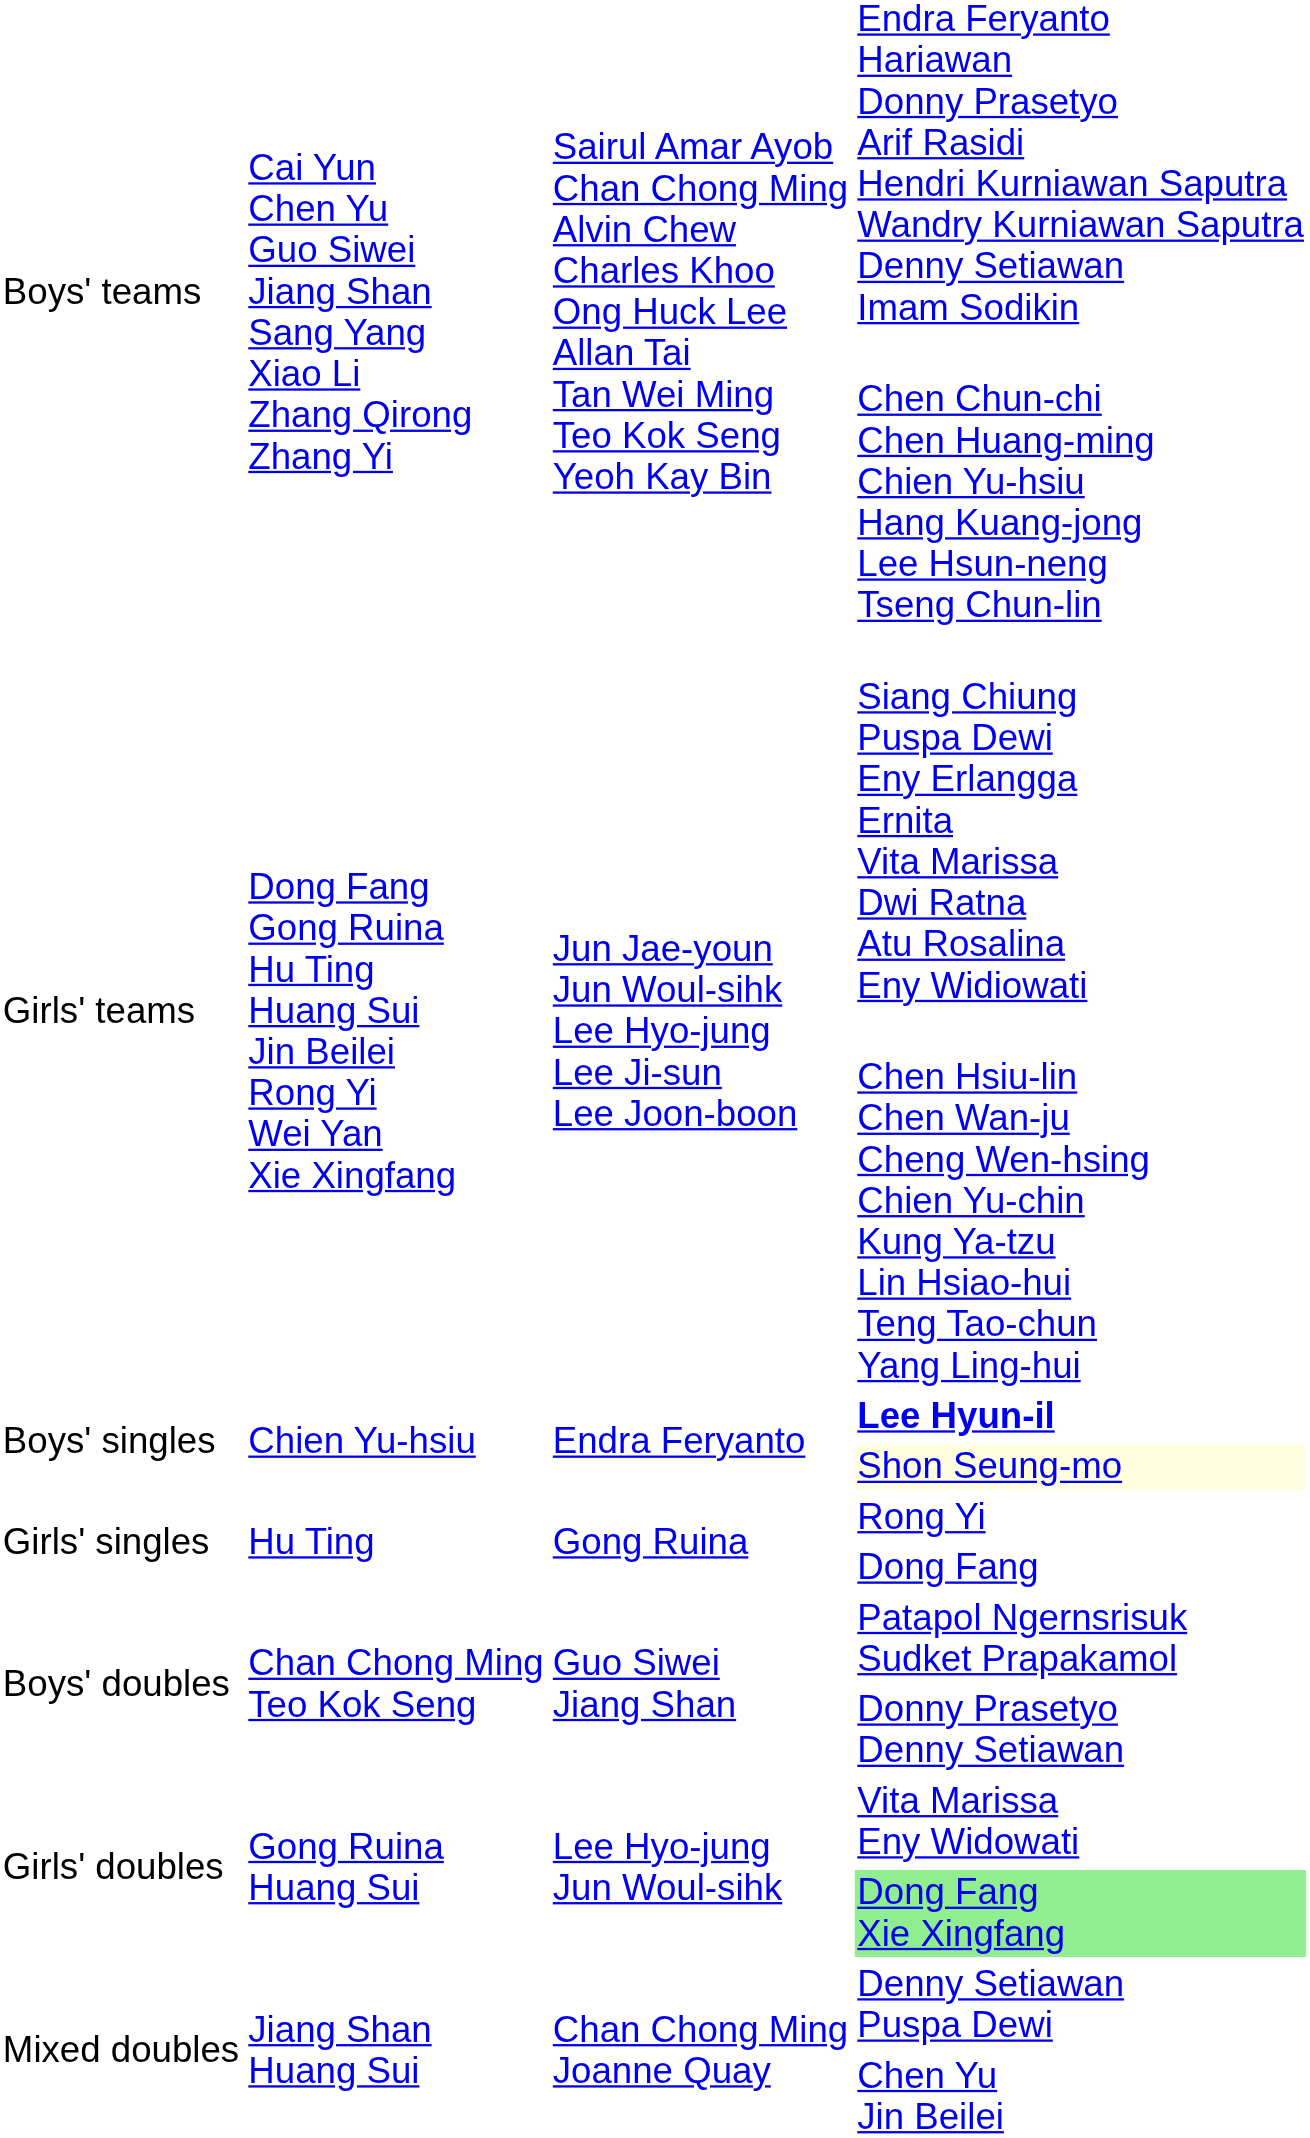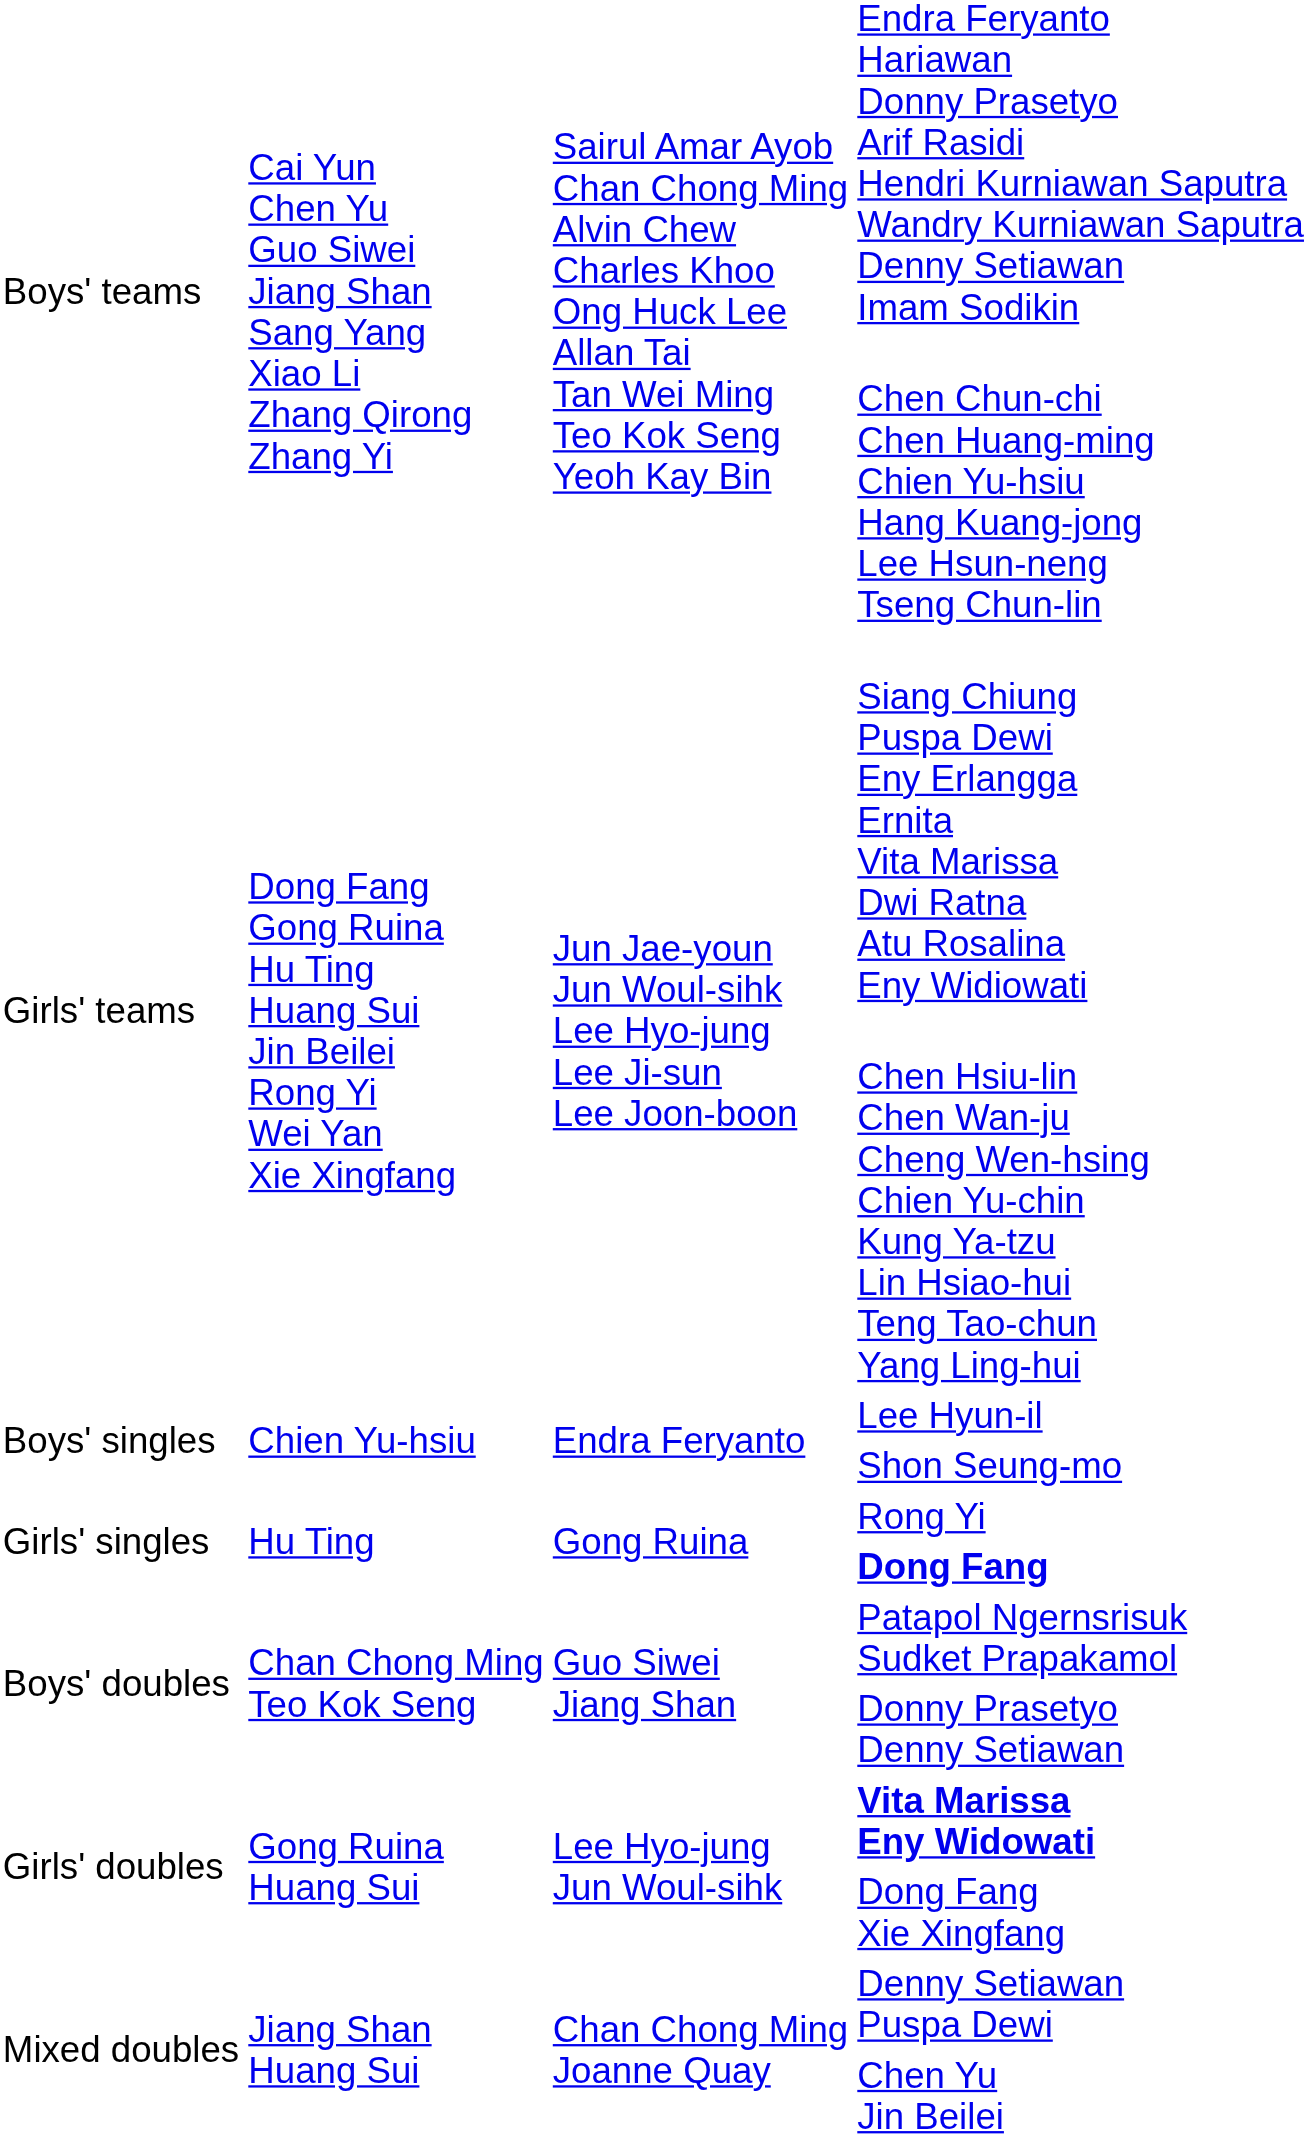Lee Hyun-il | column 4: bold -> normal
Shon Seung-mo | column 4: lightyellow background -> no background
Dong Fang | column 4: normal -> bold
Vita Marissa Eny Widowati | column 4: normal -> bold
Dong Fang Xie Xingfang | column 4: lightgreen background -> no background
